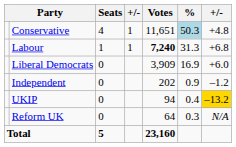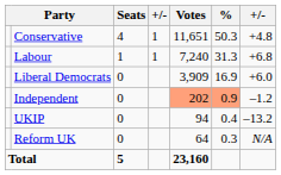Conservative | %: lightblue background -> no background
Labour | Votes: bold -> normal
Independent | Votes: no background -> lightsalmon background
Independent | %: no background -> lightsalmon background
UKIP | column 7: gold background -> no background
